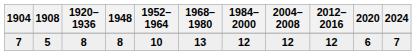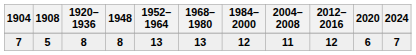row 2 | 1952–1964: 10 -> 13
row 2 | 2004–2008: 12 -> 11
